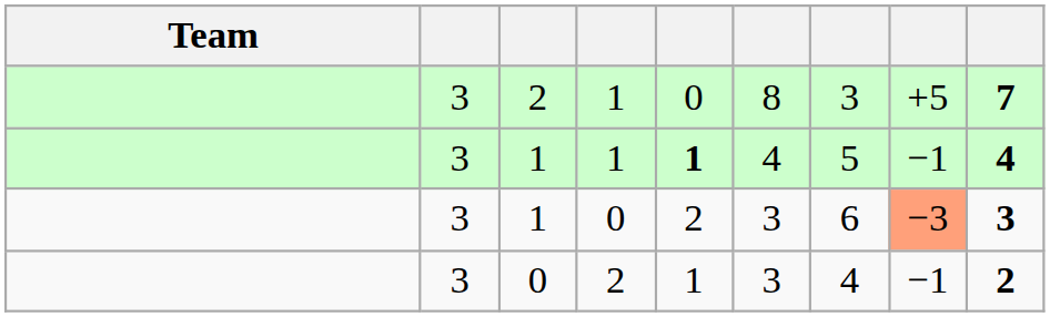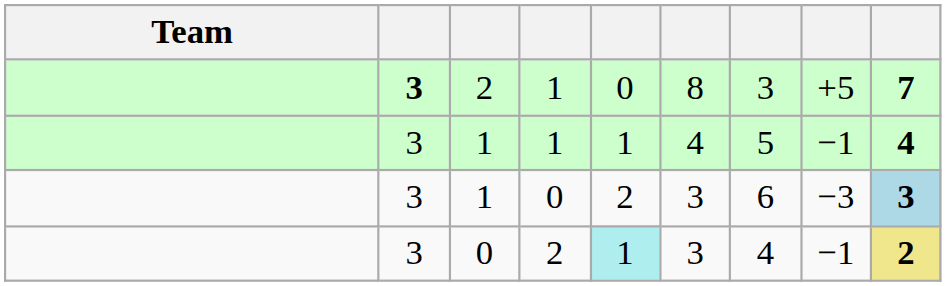row 2 | column 2: normal -> bold
row 3 | column 5: bold -> normal
row 4 | column 8: lightsalmon background -> no background
row 4 | column 9: no background -> lightblue background
row 5 | column 5: no background -> paleturquoise background
row 5 | column 9: no background -> khaki background
